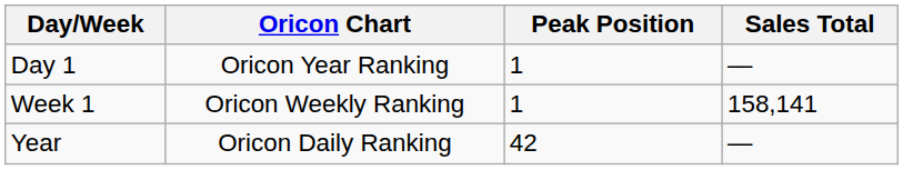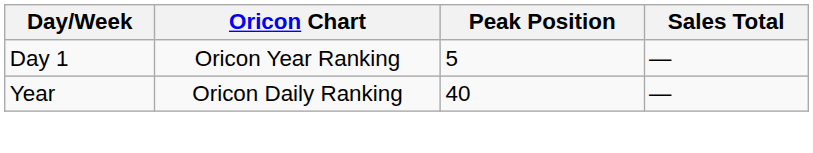Day 1 | Peak Position: 1 -> 5
- row: Week 1 | Oricon Weekly Ranking | 1 | 158,141
Year | Peak Position: 42 -> 40
